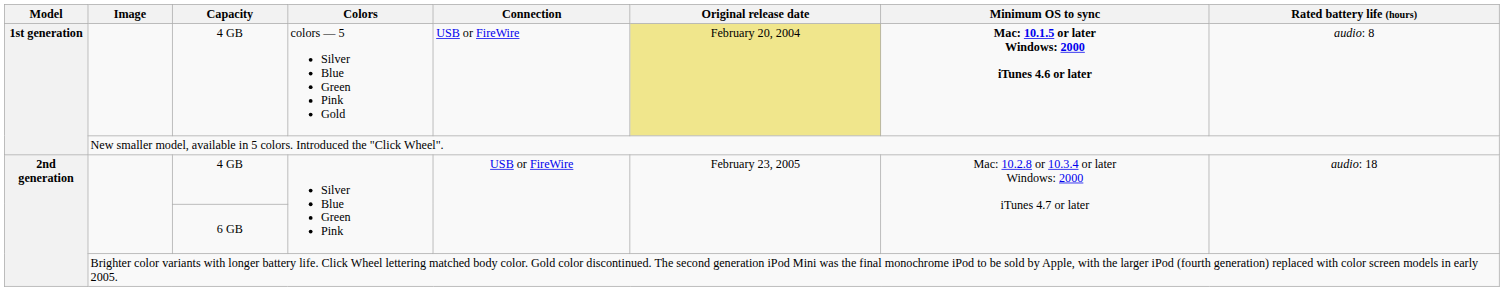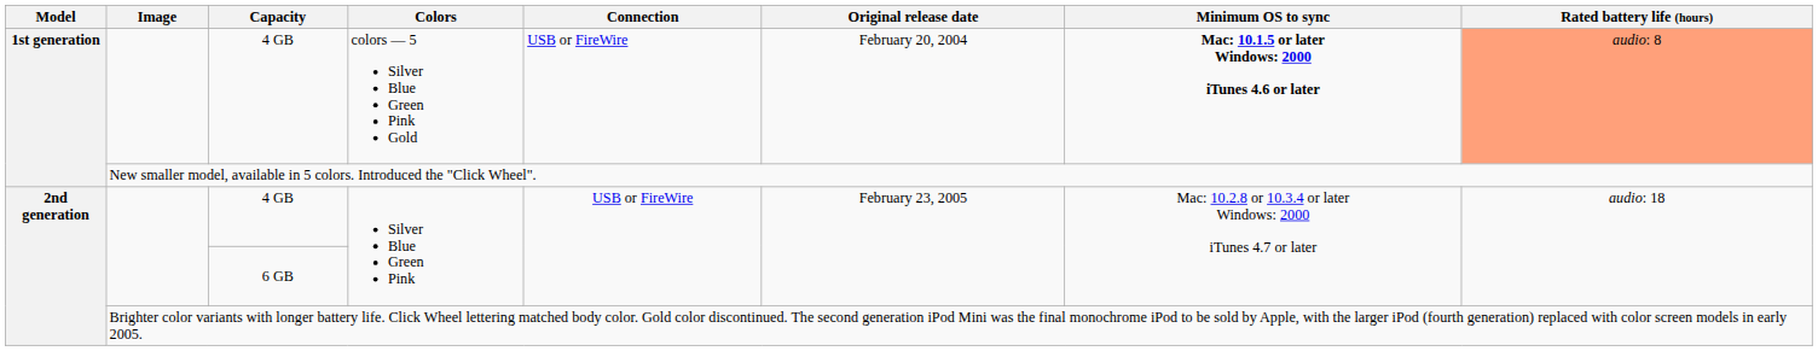4 GB / colors — 5 Silver Blue Green Pink Gold | Original release date: khaki background -> no background
4 GB / colors — 5 Silver Blue Green Pink Gold | Rated battery life (hours): no background -> lightsalmon background
